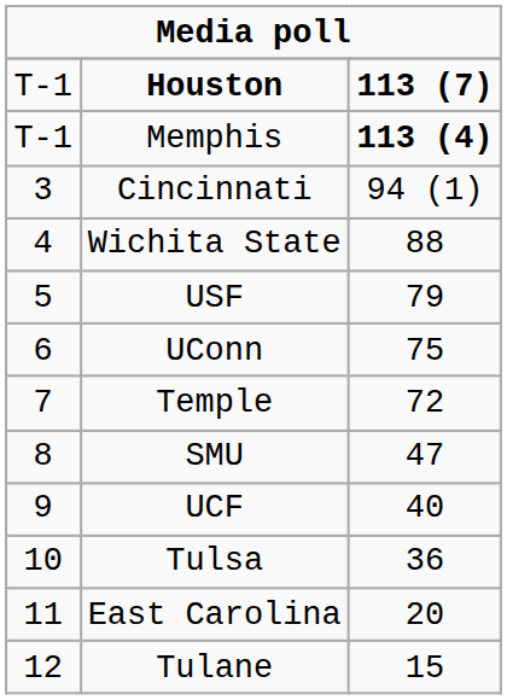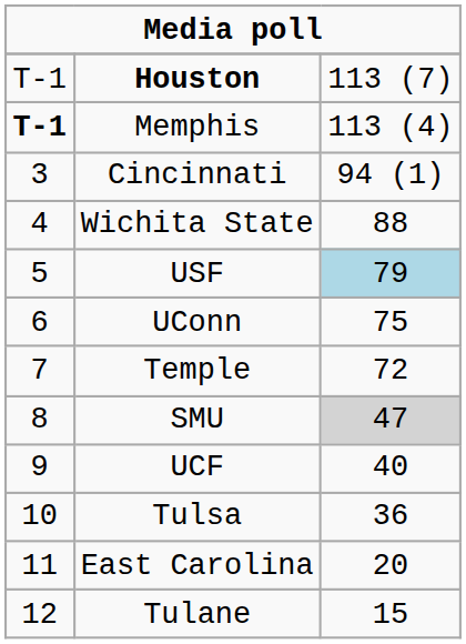Houston | column 3: bold -> normal
Memphis | column 1: normal -> bold
Memphis | column 3: bold -> normal
USF | column 3: no background -> lightblue background
SMU | column 3: no background -> lightgrey background
